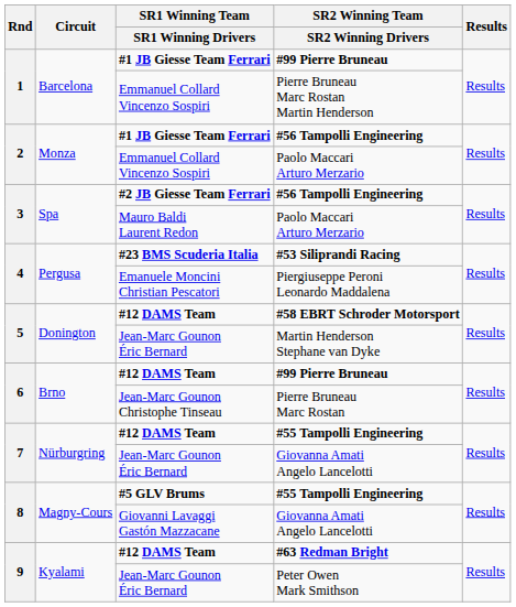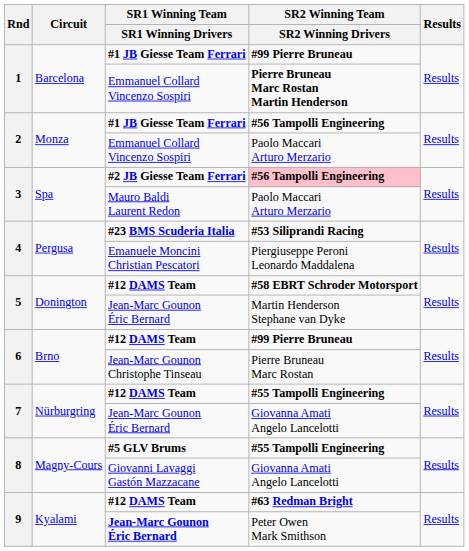Pierre Bruneau Marc Rostan Martin Henderson | SR2 Winning Team / SR2 Winning Drivers: normal -> bold
#2 JB Giesse Team Ferrari / #56 Tampolli Engineering | SR2 Winning Team / SR2 Winning Drivers: no background -> pink background
Peter Owen Mark Smithson | SR1 Winning Team / SR1 Winning Drivers: normal -> bold
